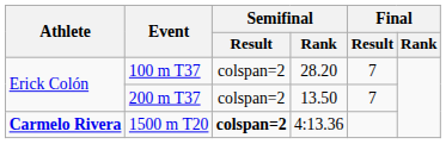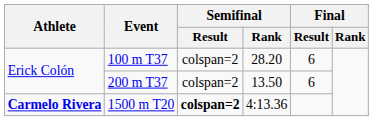100 m T37 | Final / Result: 7 -> 6
200 m T37 | Final / Result: 7 -> 6
